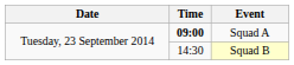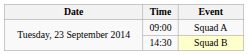Squad A | Time: bold -> normal
